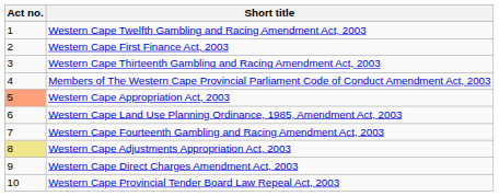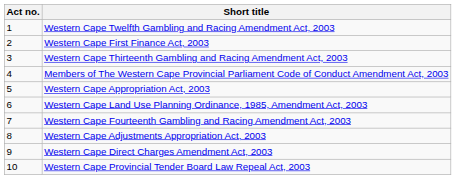Western Cape Appropriation Act, 2003 | Act no.: lightsalmon background -> no background
Western Cape Adjustments Appropriation Act, 2003 | Act no.: khaki background -> no background
